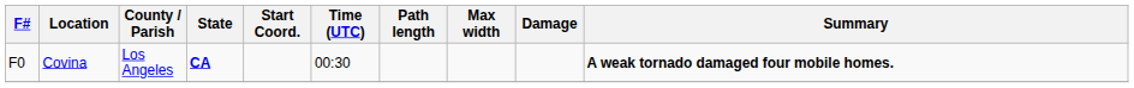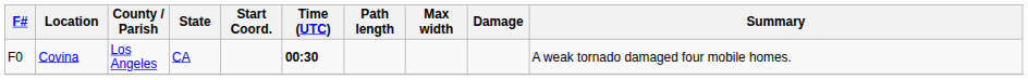Covina | State: bold -> normal
Covina | Time (UTC): normal -> bold
Covina | Summary: bold -> normal
